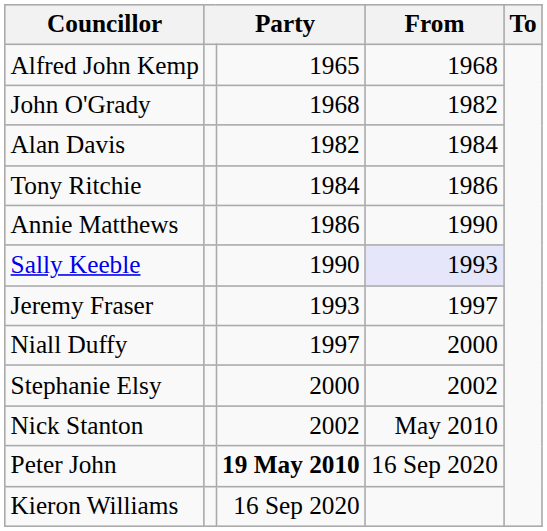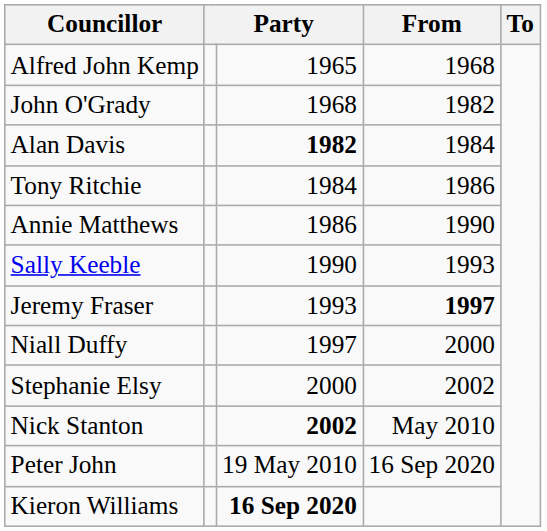Alan Davis | column 3: normal -> bold
Sally Keeble | From: lavender background -> no background
Jeremy Fraser | From: normal -> bold
Nick Stanton | column 3: normal -> bold
Peter John | column 3: bold -> normal
Kieron Williams | column 3: normal -> bold
